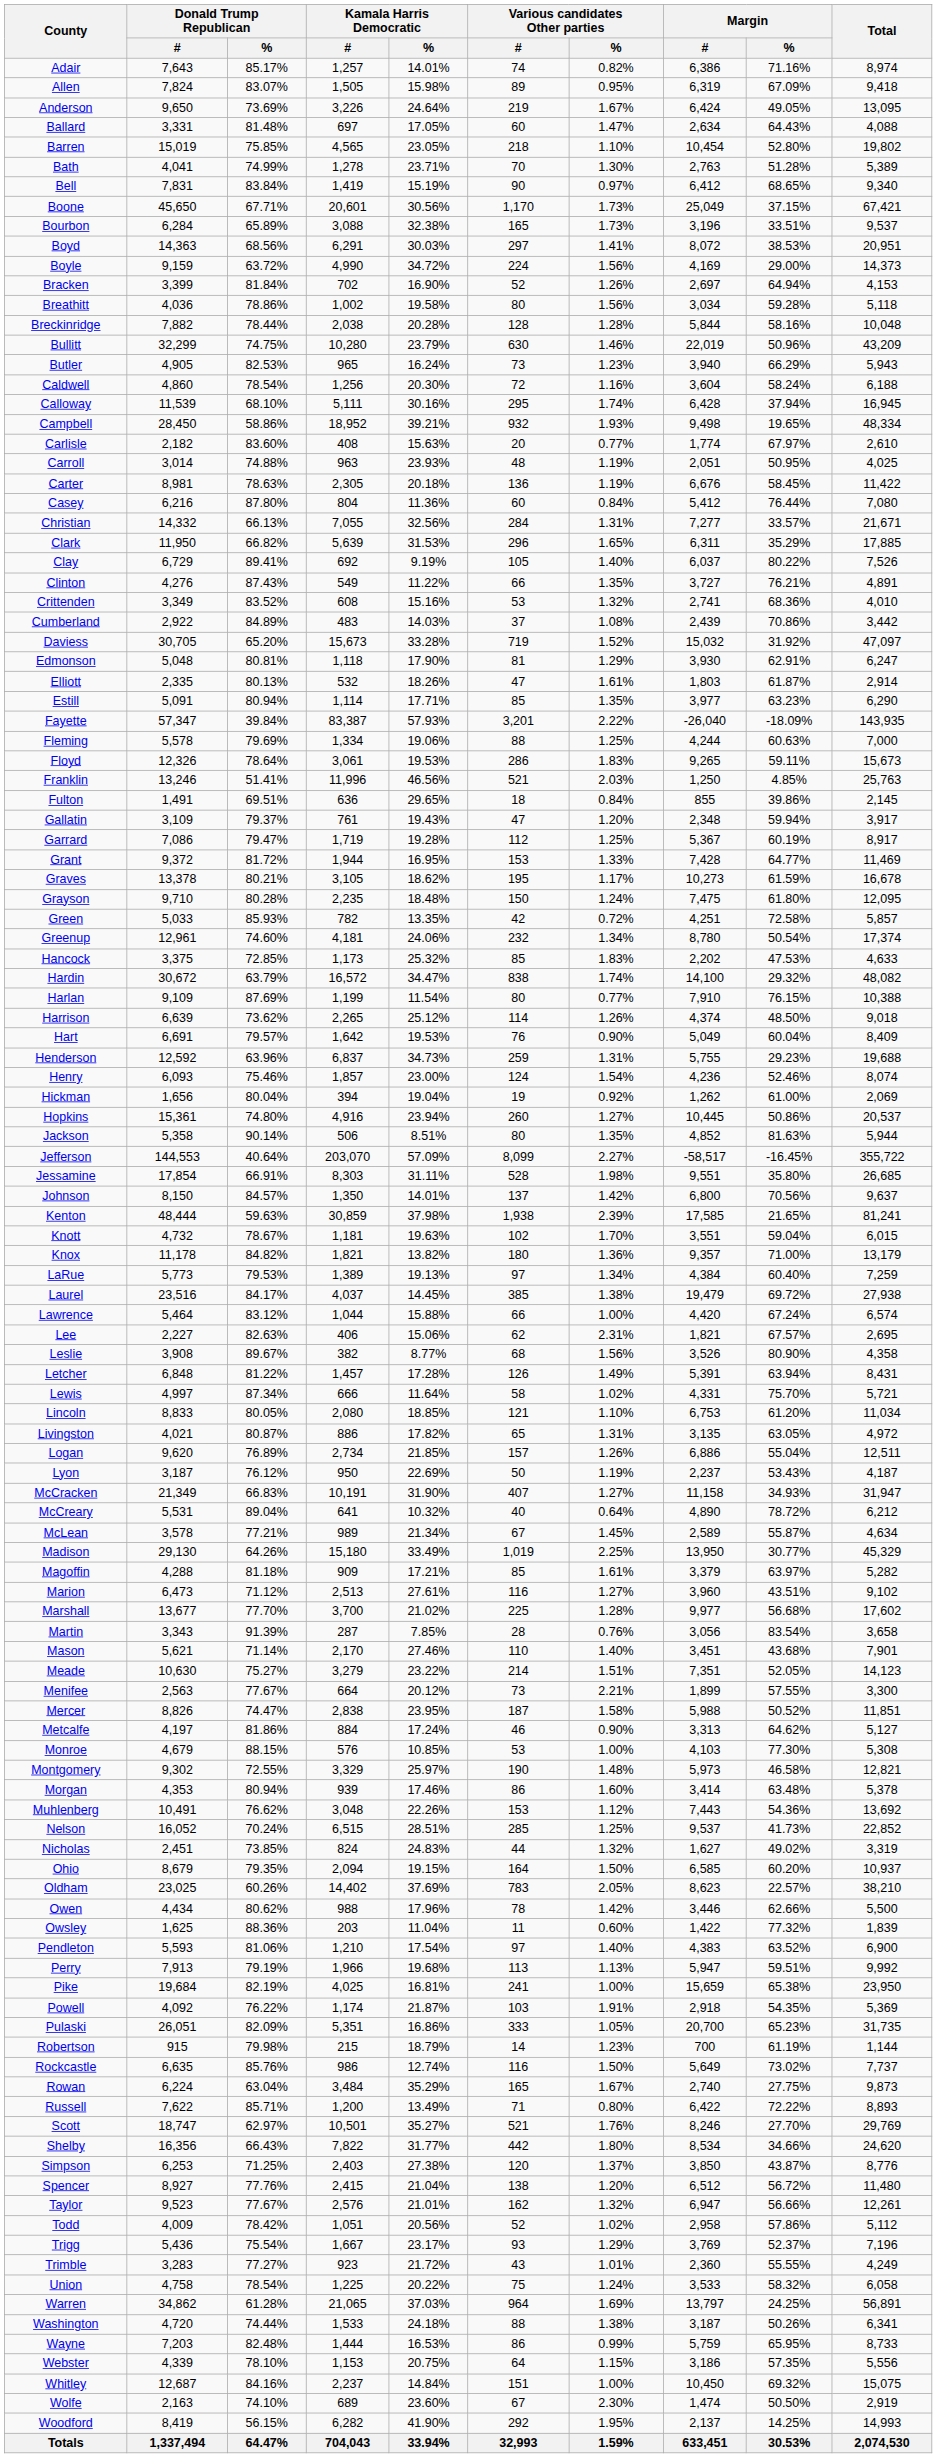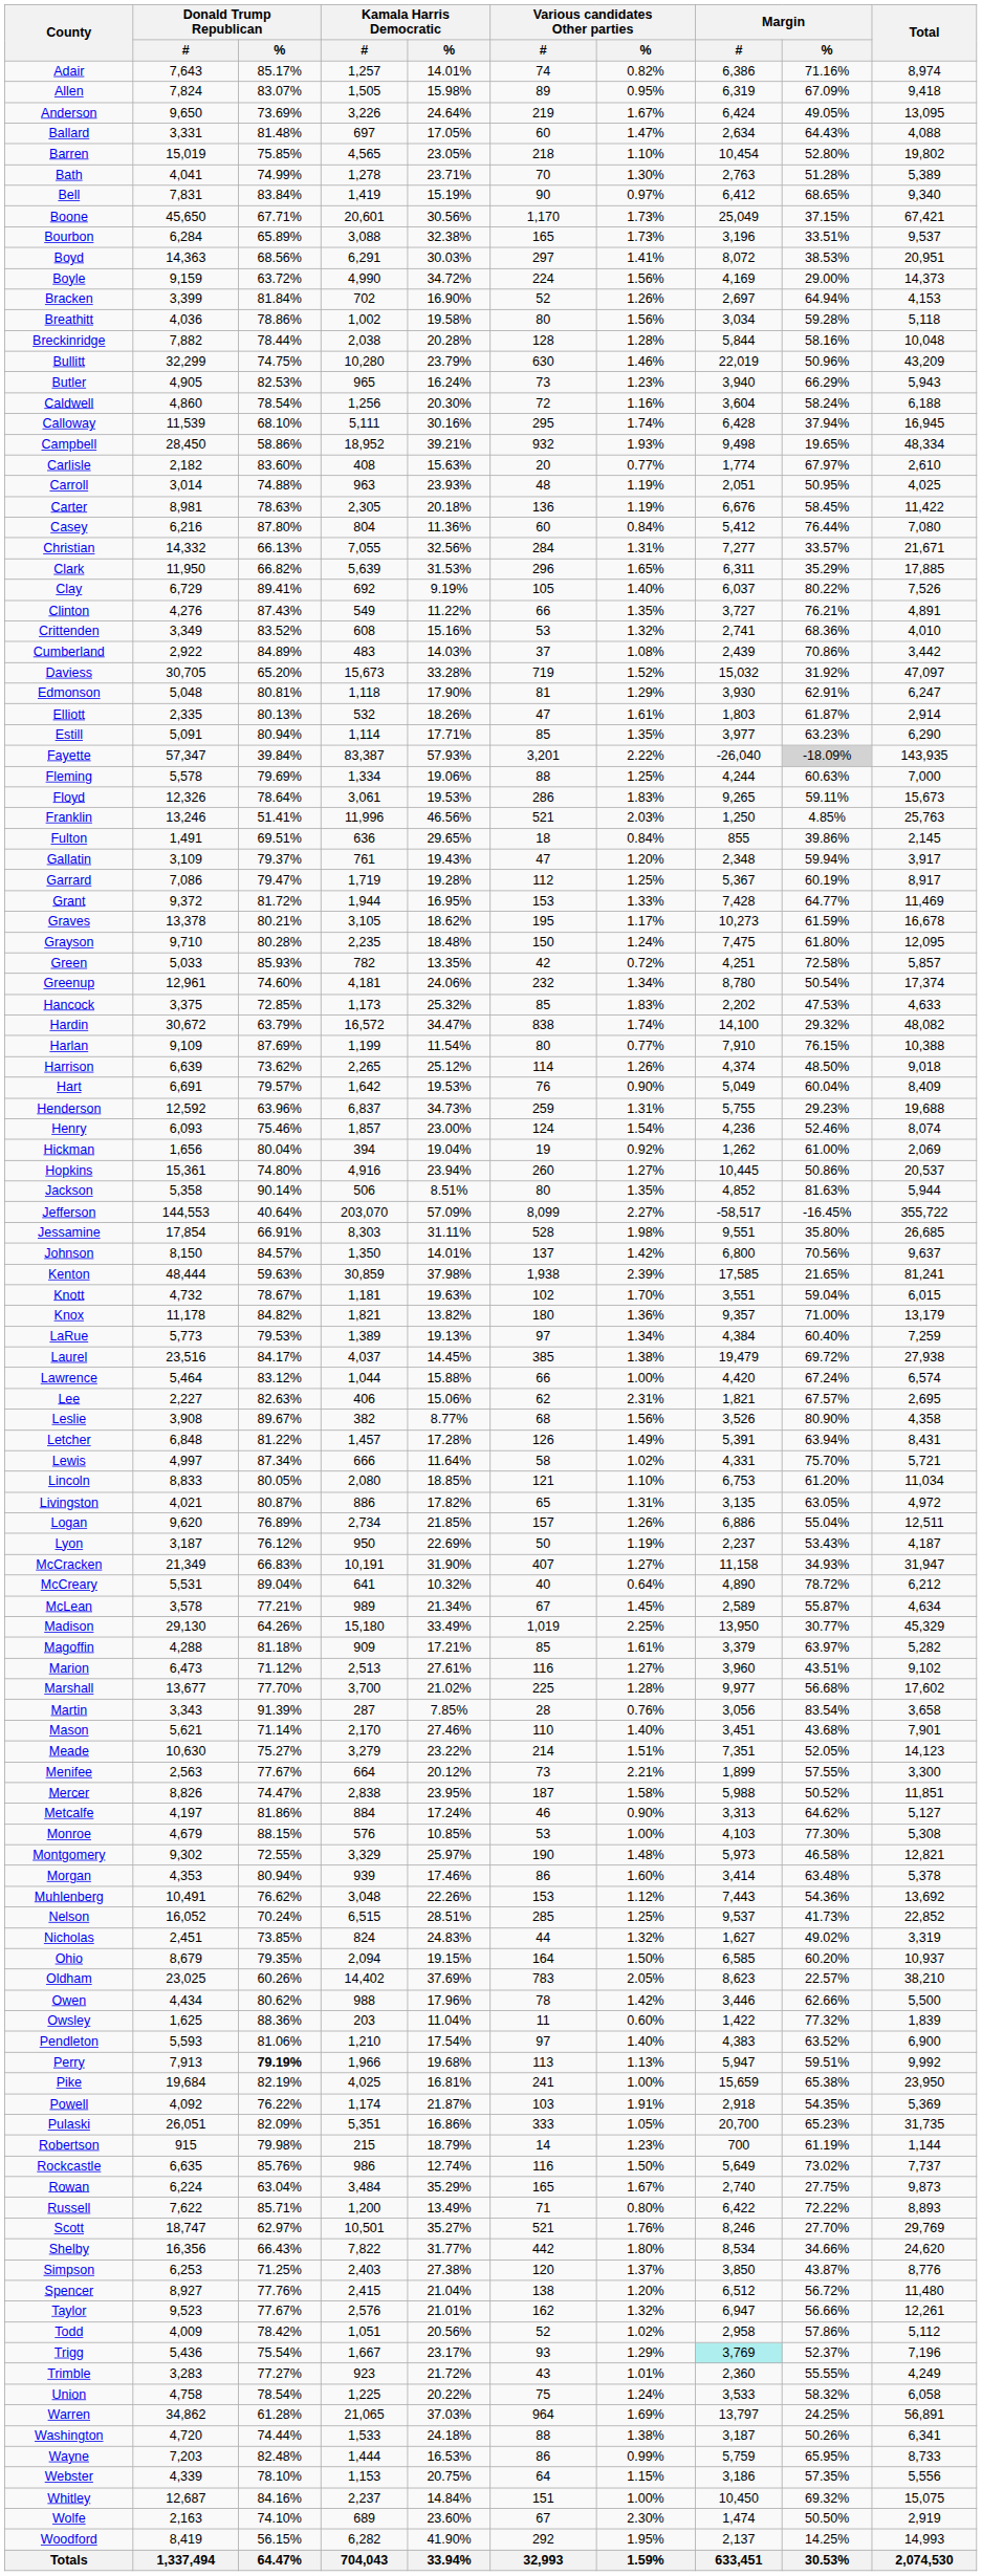Fayette | Margin / %: no background -> lightgrey background
Perry | Donald Trump Republican / %: normal -> bold
Trigg | Margin / #: no background -> paleturquoise background
